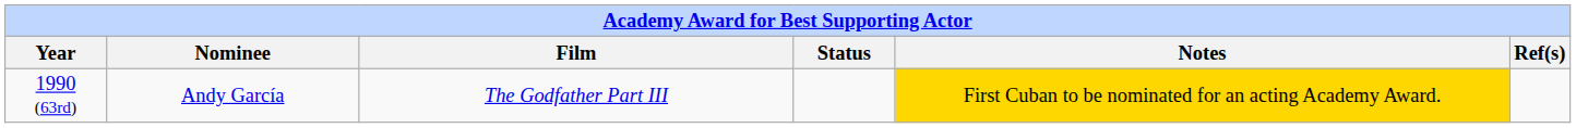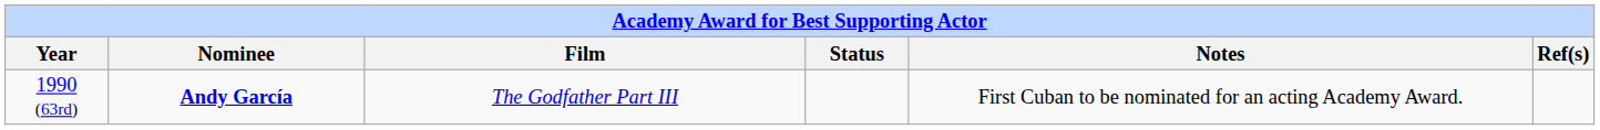1990 (63rd) | Nominee: normal -> bold
1990 (63rd) | Notes: gold background -> no background
